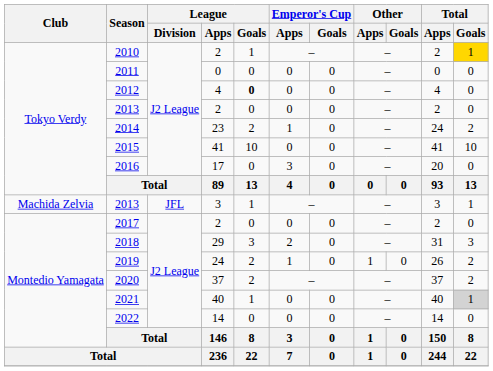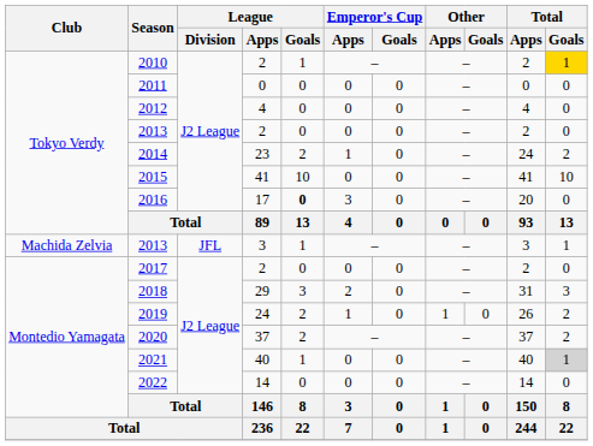2012 | League / Goals: bold -> normal
2016 | League / Goals: normal -> bold
